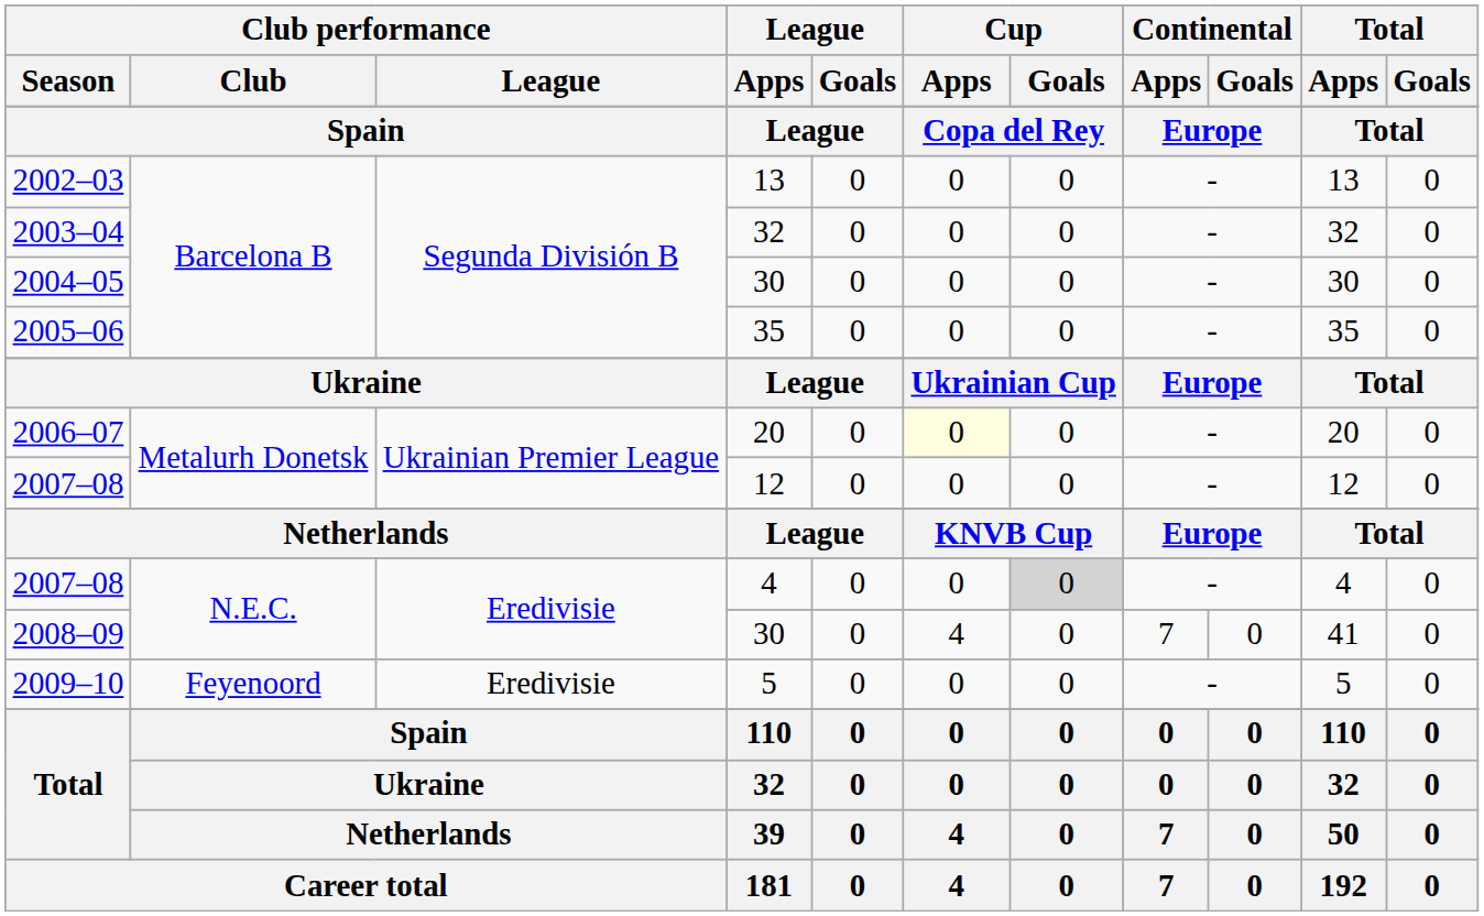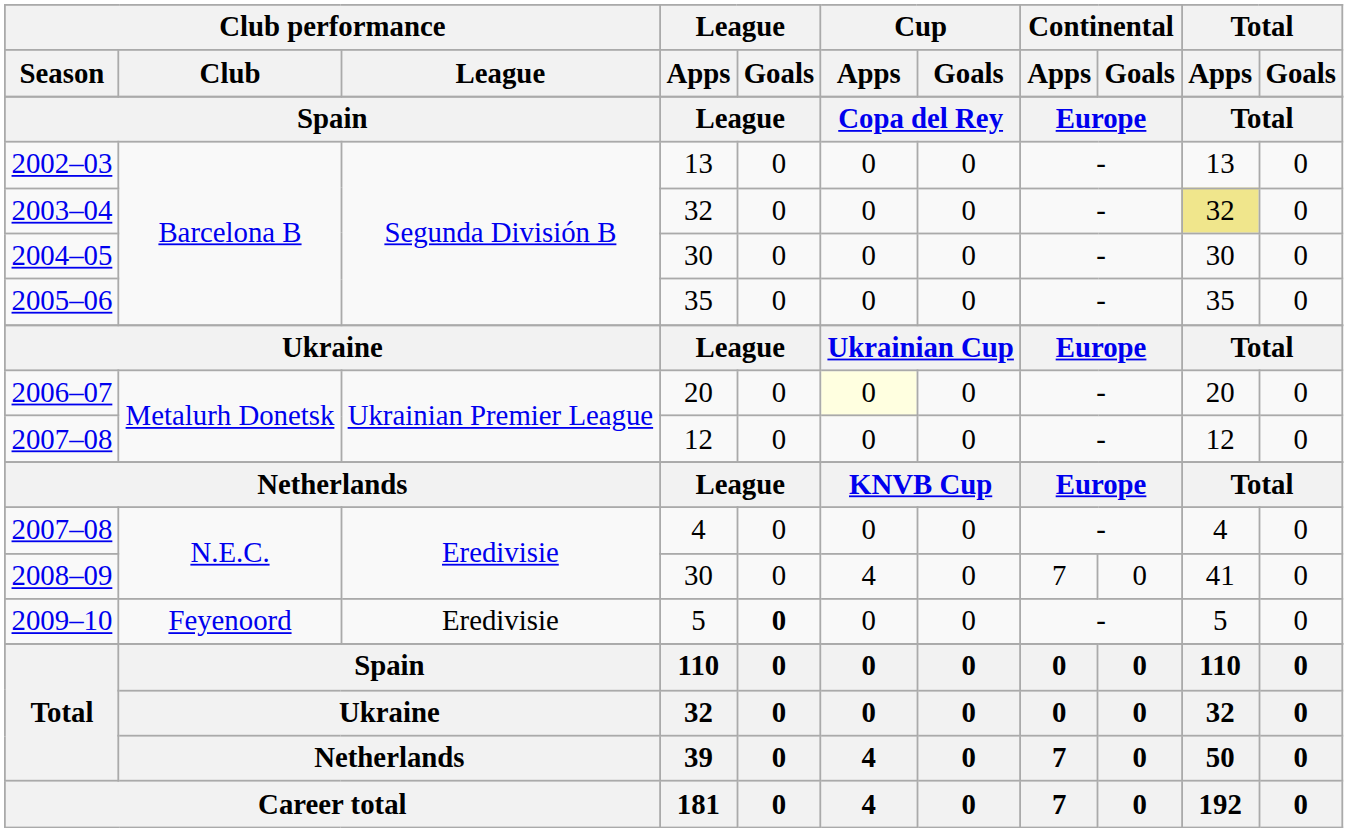2003–04 | Total / Apps: no background -> khaki background
2007–08 / 4 | Cup / Goals: lightgrey background -> no background
2009–10 | League / Goals: normal -> bold
